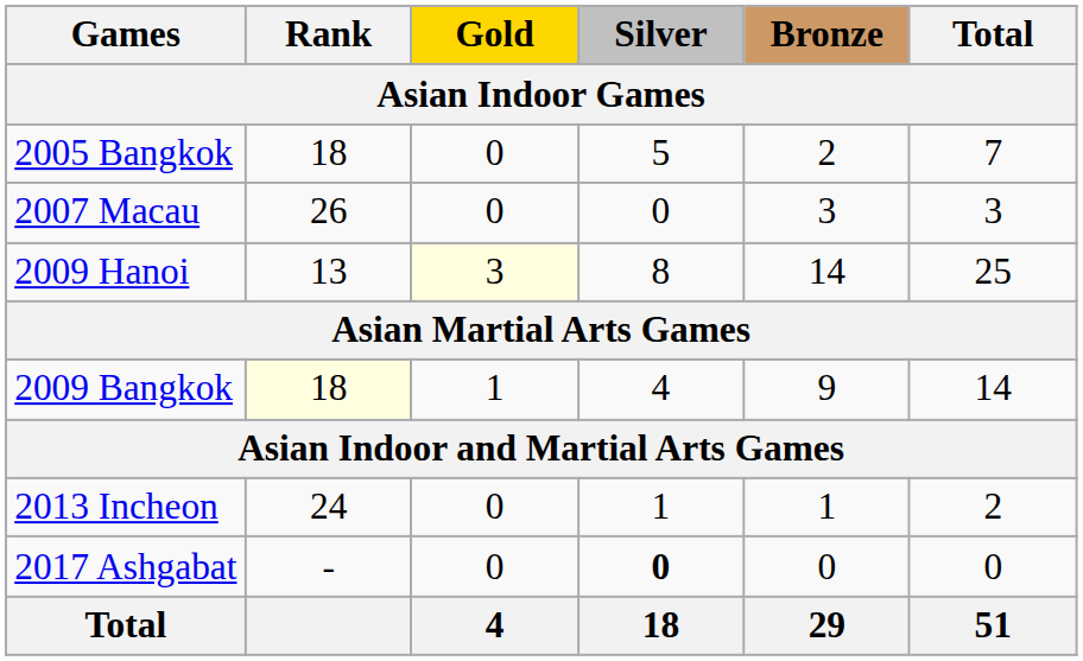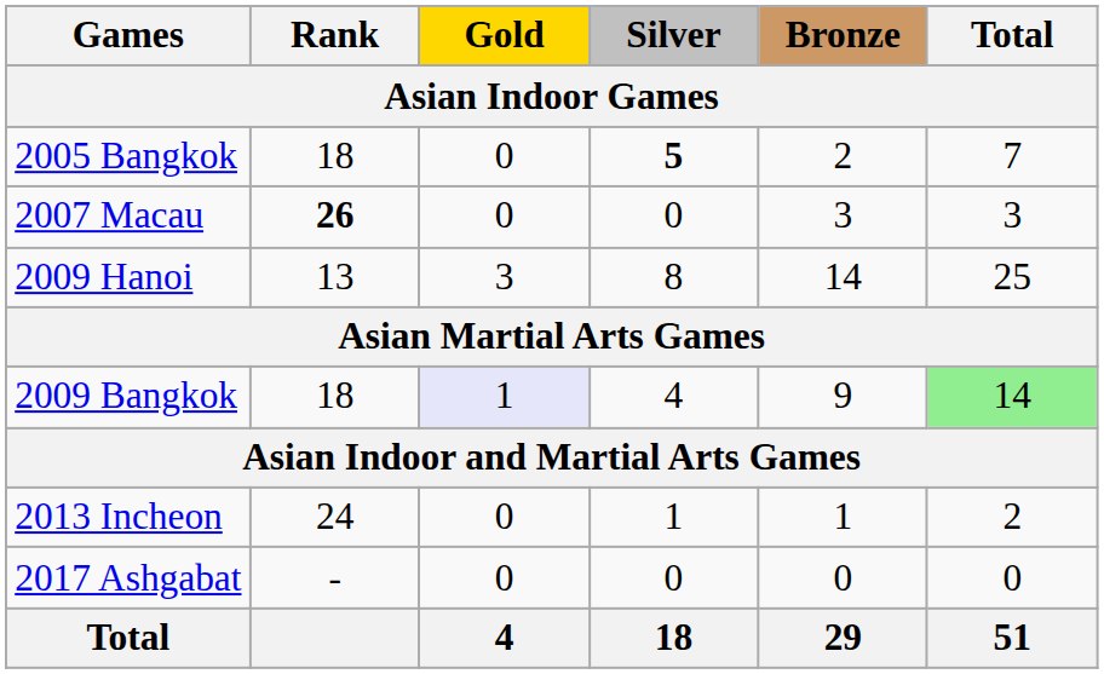2005 Bangkok | Silver: normal -> bold
2007 Macau | Rank: normal -> bold
2009 Hanoi | Gold: lightyellow background -> no background
2009 Bangkok | Rank: lightyellow background -> no background
2009 Bangkok | Gold: no background -> lavender background
2009 Bangkok | Total: no background -> lightgreen background
2017 Ashgabat | Silver: bold -> normal
